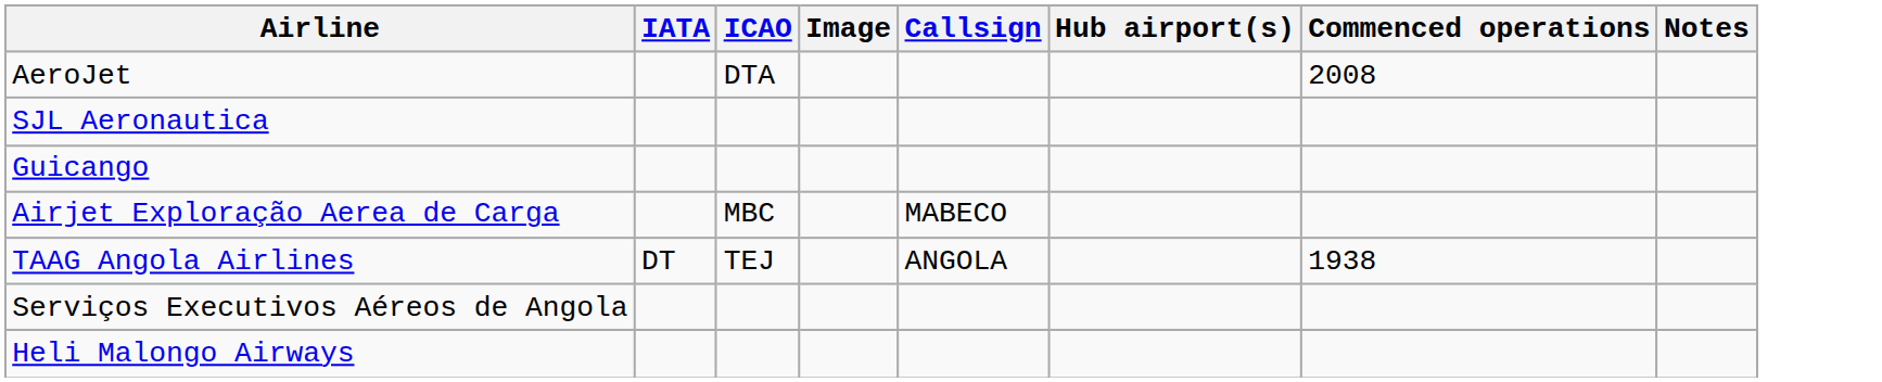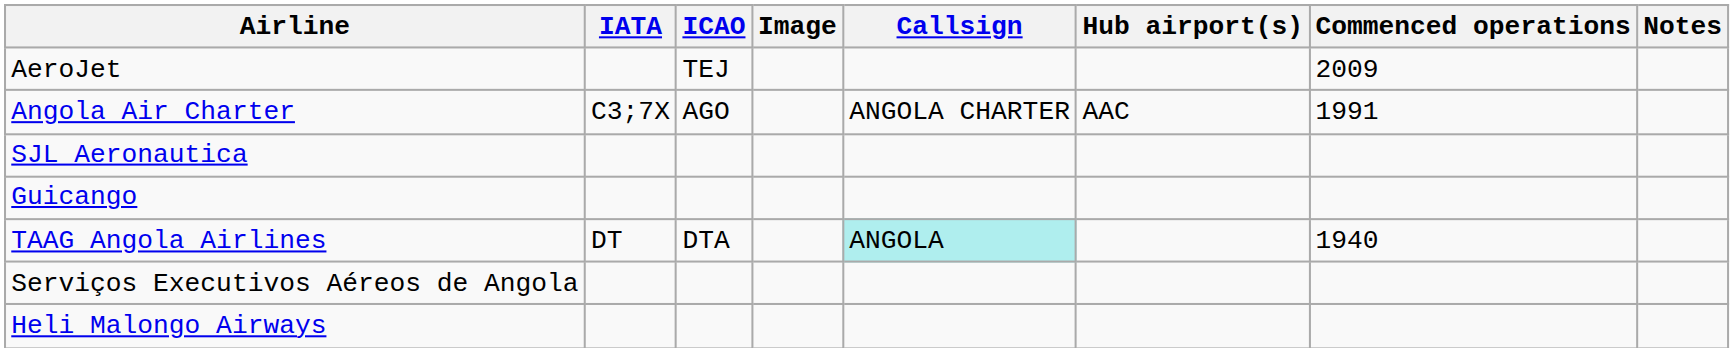AeroJet | ICAO: DTA -> TEJ
AeroJet | Commenced operations: 2008 -> 2009
+ row: Angola Air Charter | C3;7X | AGO | ANGOLA CHARTER | AAC | 1991
- row: Airjet Exploração Aerea de Carga | MBC | MABECO
TAAG Angola Airlines | ICAO: TEJ -> DTA
TAAG Angola Airlines | Callsign: no background -> paleturquoise background
TAAG Angola Airlines | Commenced operations: 1938 -> 1940
